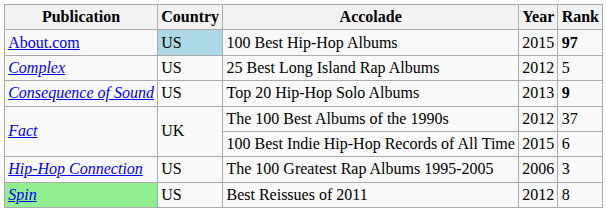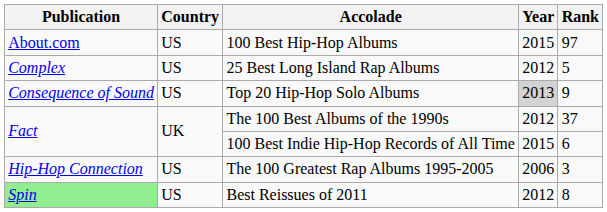100 Best Hip-Hop Albums | Country: lightblue background -> no background
100 Best Hip-Hop Albums | Rank: bold -> normal
Top 20 Hip-Hop Solo Albums | Year: no background -> lightgrey background
Top 20 Hip-Hop Solo Albums | Rank: bold -> normal
